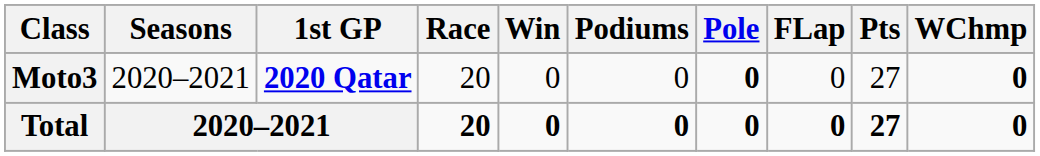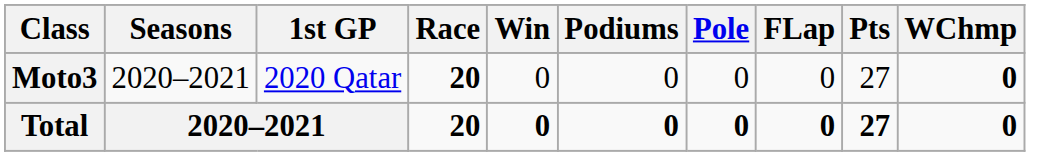Moto3 | 1st GP: bold -> normal
Moto3 | Race: normal -> bold
Moto3 | Pole: bold -> normal
